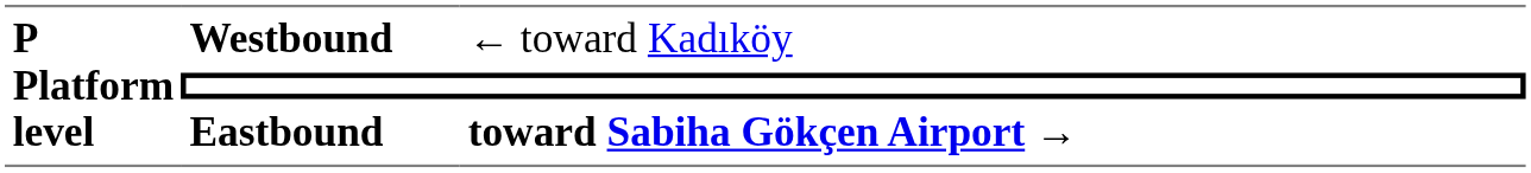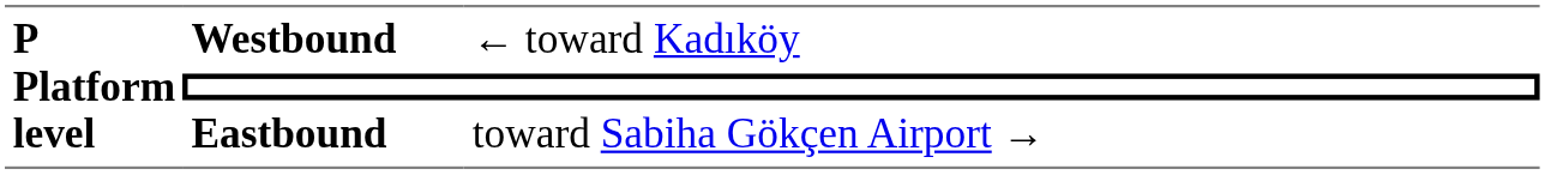Eastbound | column 3: bold -> normal
